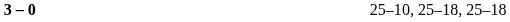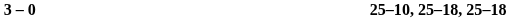row 1 | column 2: normal -> bold
